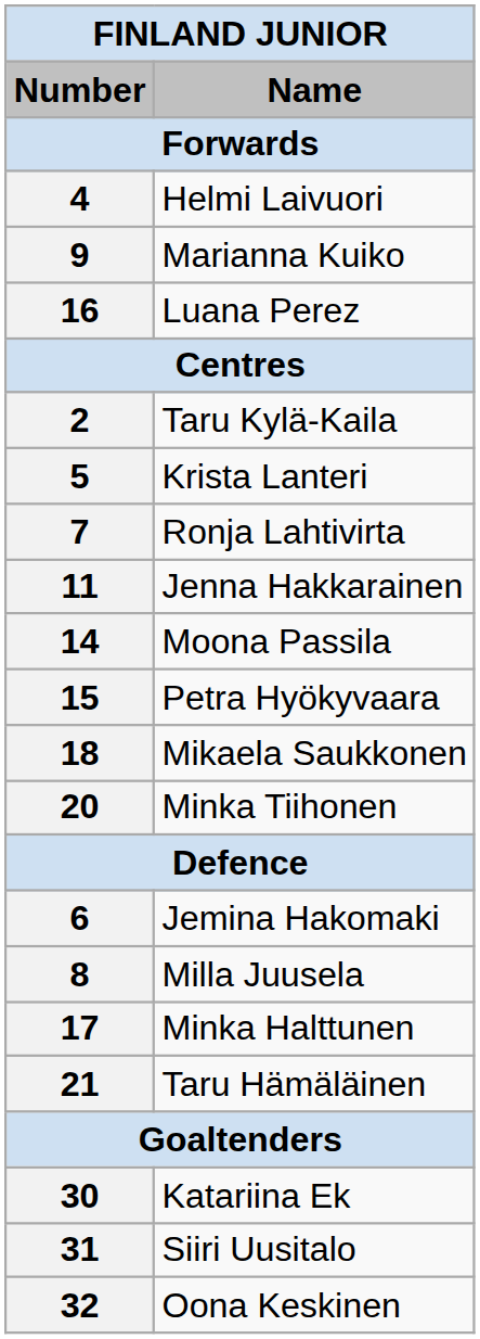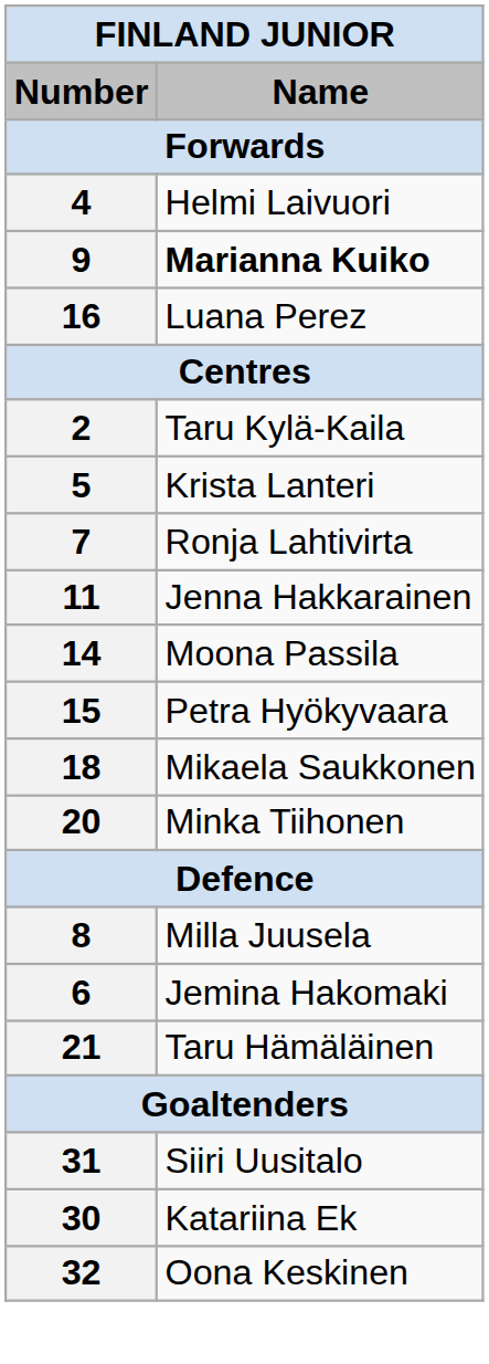9 | Name: normal -> bold
rows swapped: 6 <-> 8
- row: 17 | Minka Halttunen
rows swapped: 30 <-> 31
